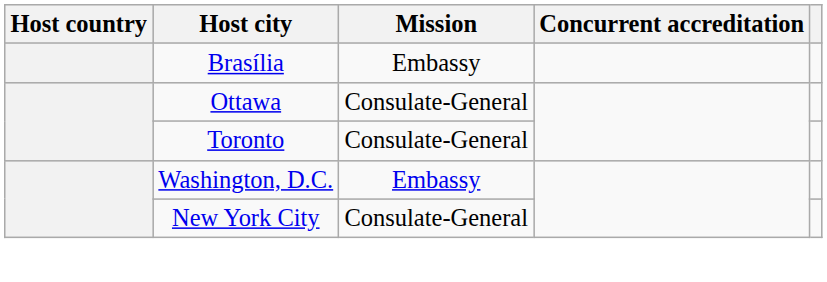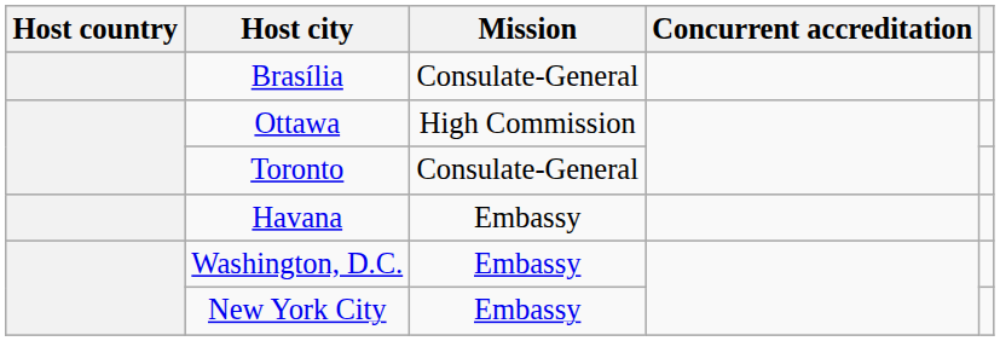Brasília | Mission: Embassy -> Consulate-General
Ottawa | Mission: Consulate-General -> High Commission
+ row: Havana | Embassy
New York City | Mission: Consulate-General -> Embassy
